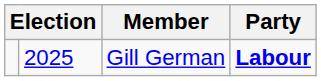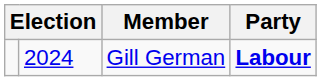Gill German | column 2: 2025 -> 2024
